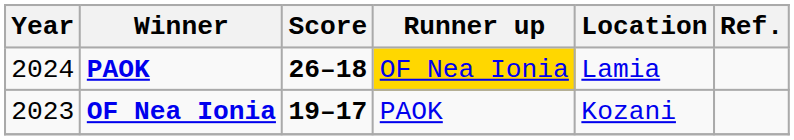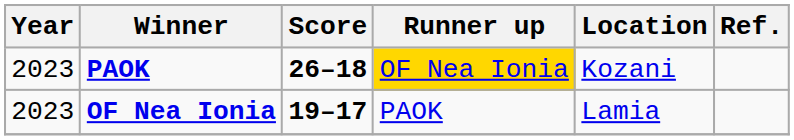row 2 | Year: 2024 -> 2023
row 2 | Location: Lamia -> Kozani
row 3 | Location: Kozani -> Lamia
